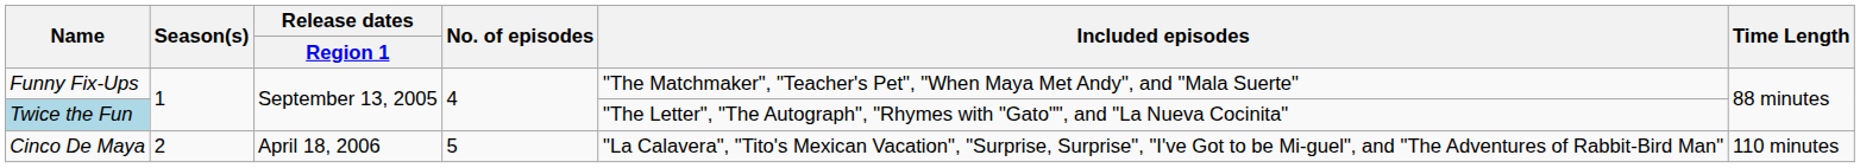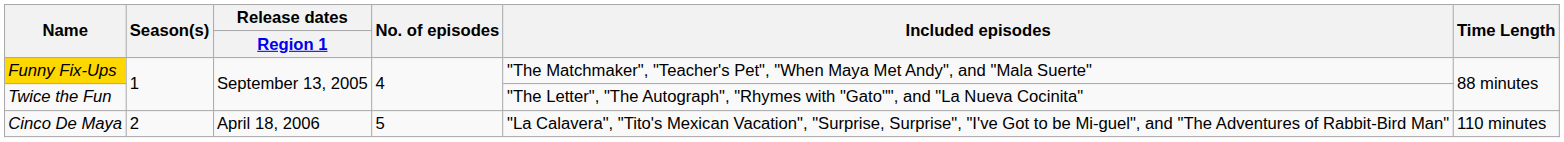Funny Fix-Ups | Name: no background -> gold background
Twice the Fun | Name: lightblue background -> no background
